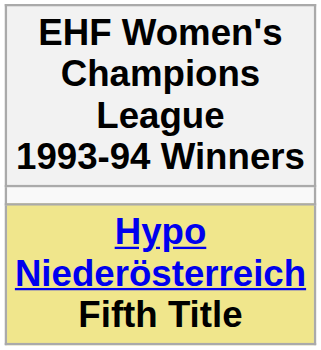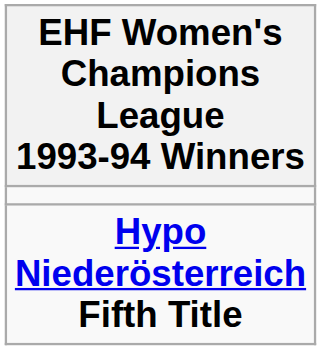row 3 | column 1: khaki background -> no background
